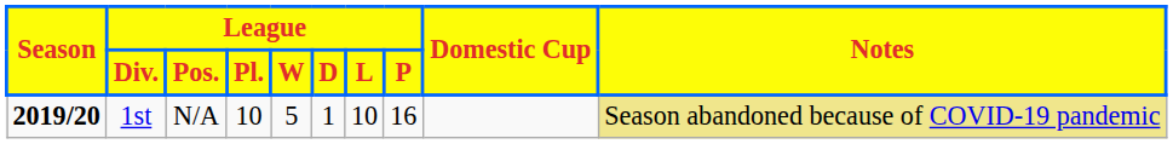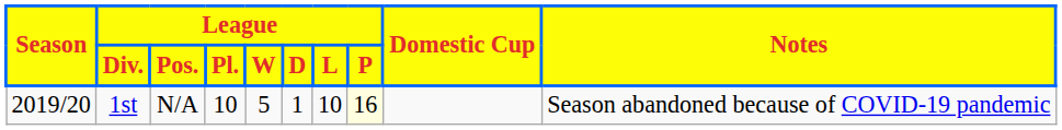1st | Season: bold -> normal
1st | League / P: no background -> lightyellow background
1st | Notes: khaki background -> no background
